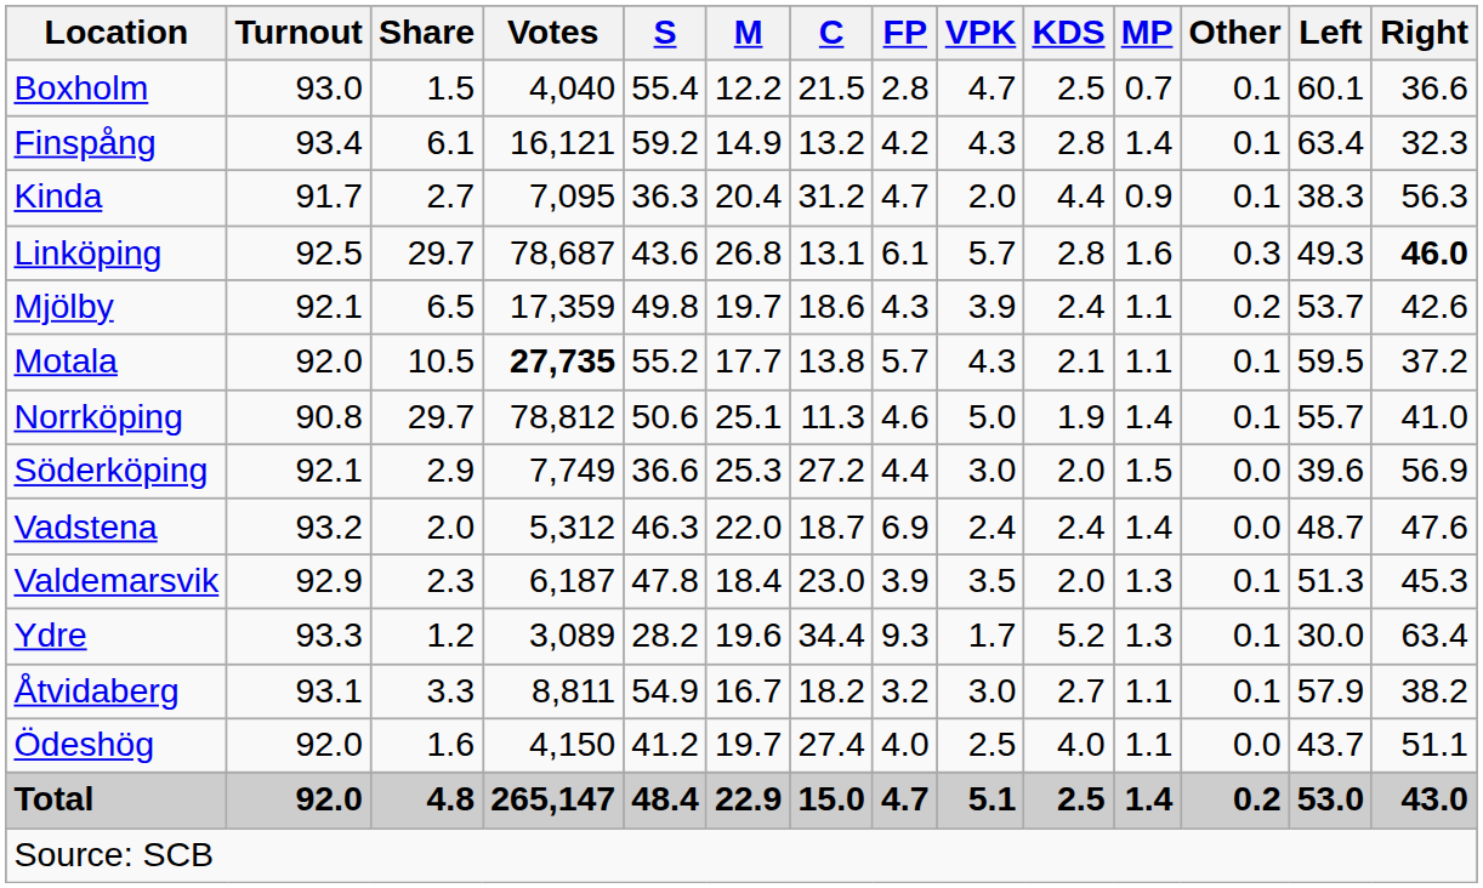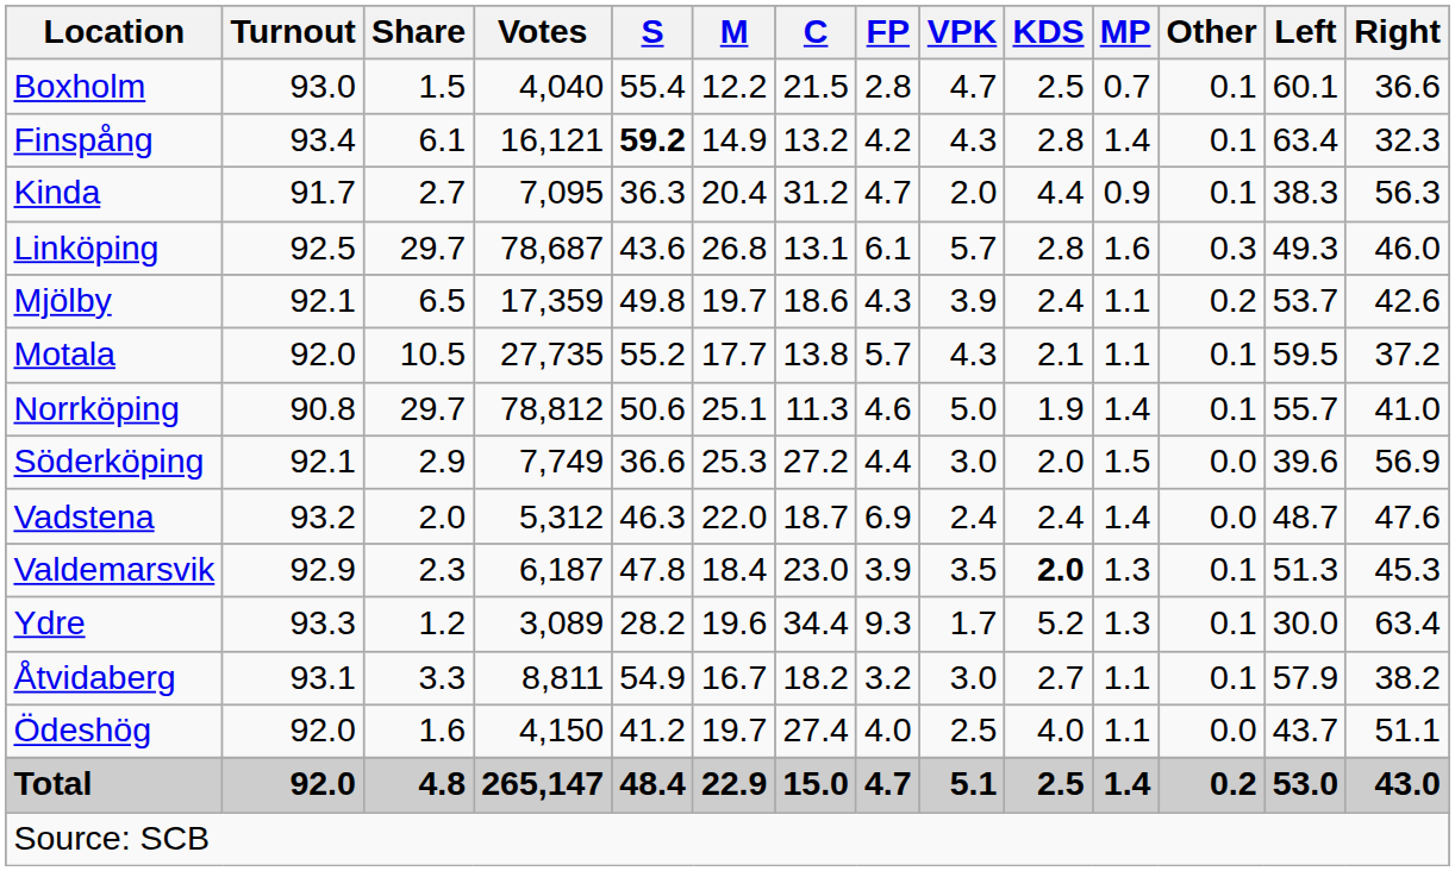Finspång | S: normal -> bold
Linköping | Right: bold -> normal
Motala | Votes: bold -> normal
Valdemarsvik | KDS: normal -> bold
